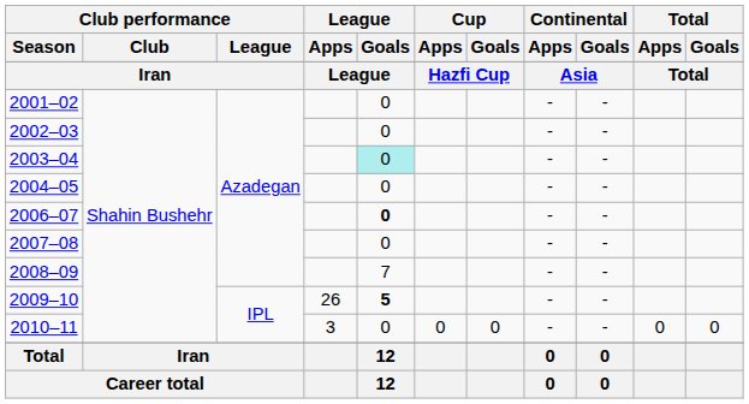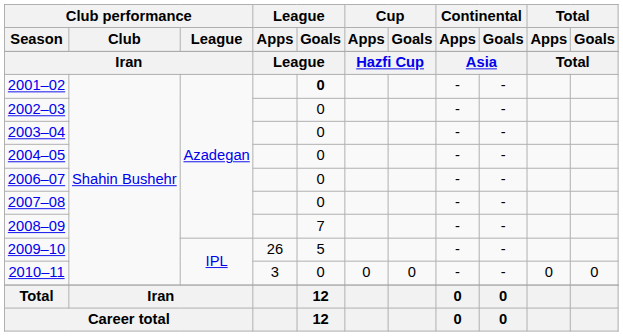2001–02 | League / Goals: normal -> bold
2003–04 | League / Goals: paleturquoise background -> no background
2006–07 | League / Goals: bold -> normal
2009–10 | League / Goals: bold -> normal
